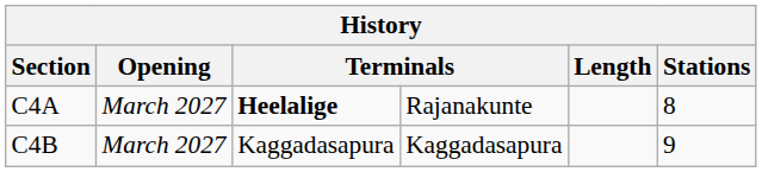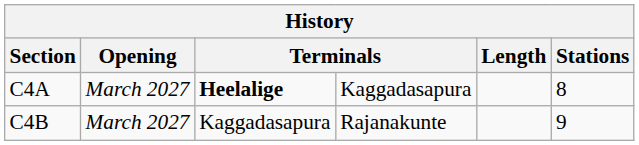C4A | column 4: Rajanakunte -> Kaggadasapura
C4B | column 4: Kaggadasapura -> Rajanakunte
